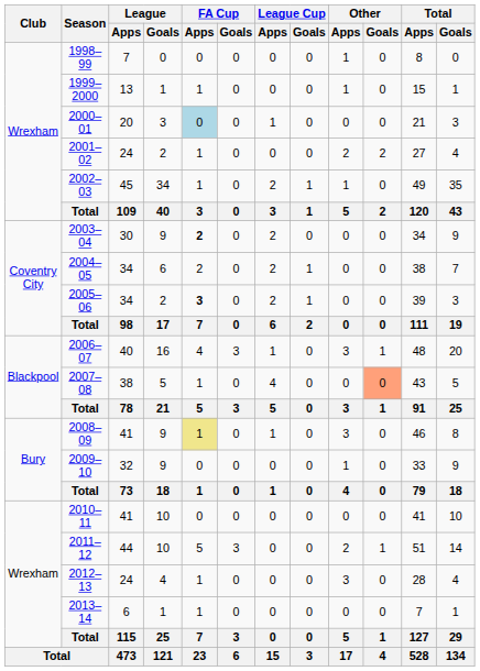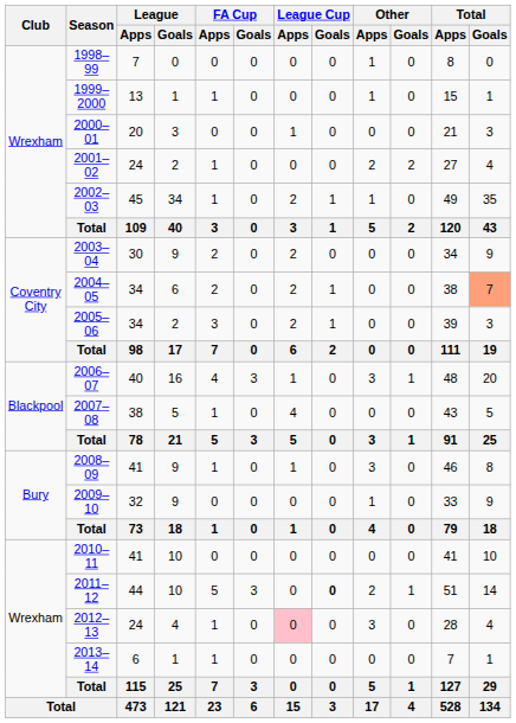2000–01 | FA Cup / Apps: lightblue background -> no background
2003–04 | FA Cup / Apps: bold -> normal
2004–05 | Total / Goals: no background -> lightsalmon background
2005–06 | FA Cup / Apps: bold -> normal
2007–08 | Other / Goals: lightsalmon background -> no background
2008–09 | FA Cup / Apps: khaki background -> no background
2011–12 | League Cup / Goals: normal -> bold
2012–13 | League Cup / Apps: no background -> pink background
